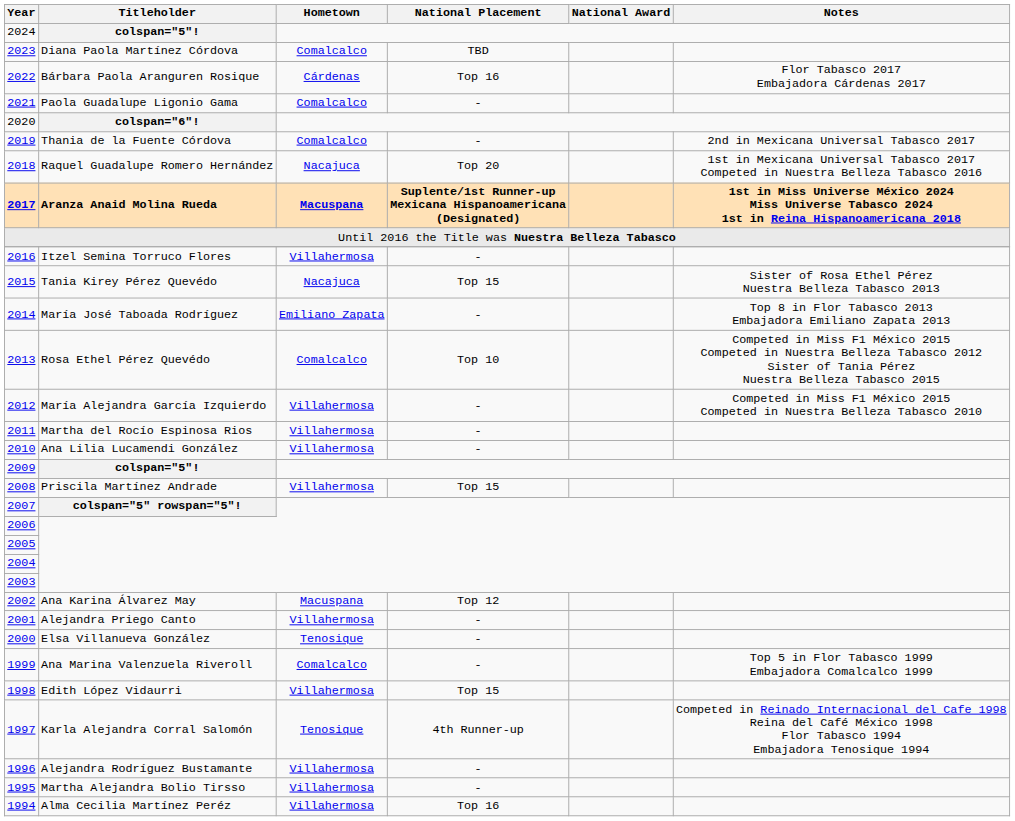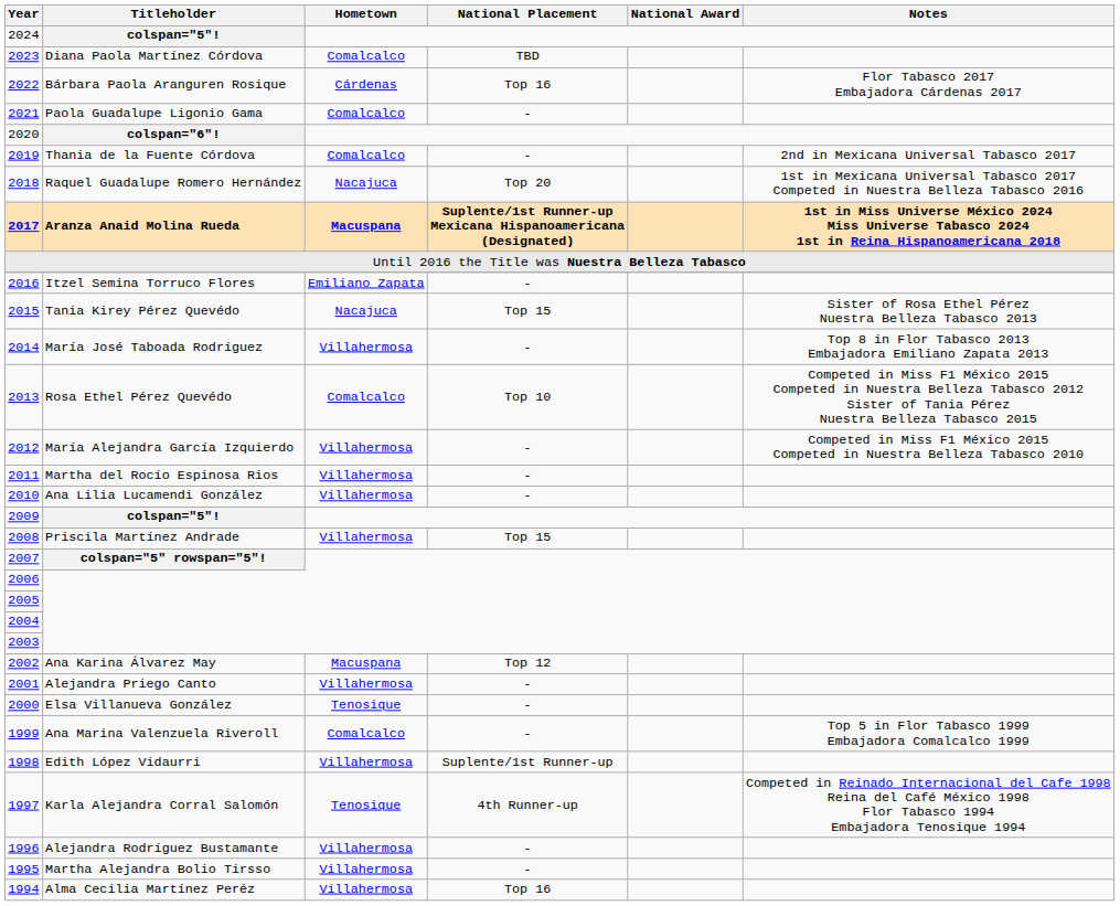2016 | Hometown: Villahermosa -> Emiliano Zapata
2014 | Hometown: Emiliano Zapata -> Villahermosa
1998 | National Placement: Top 15 -> Suplente/1st Runner-up
